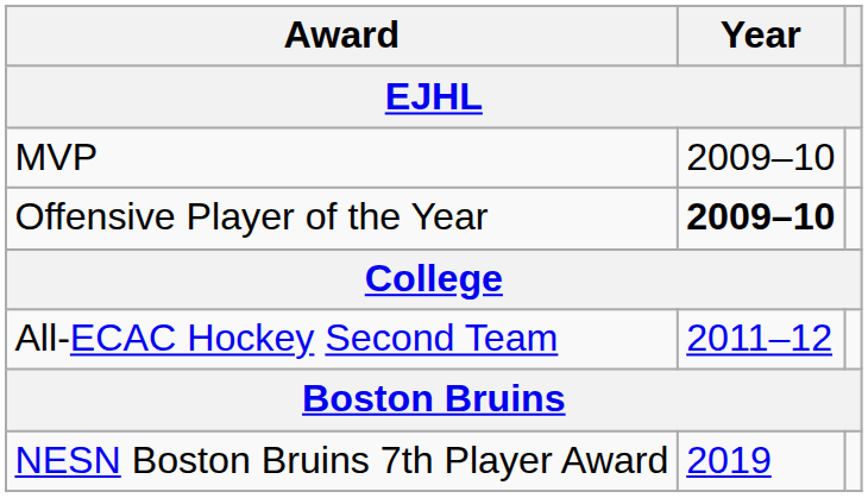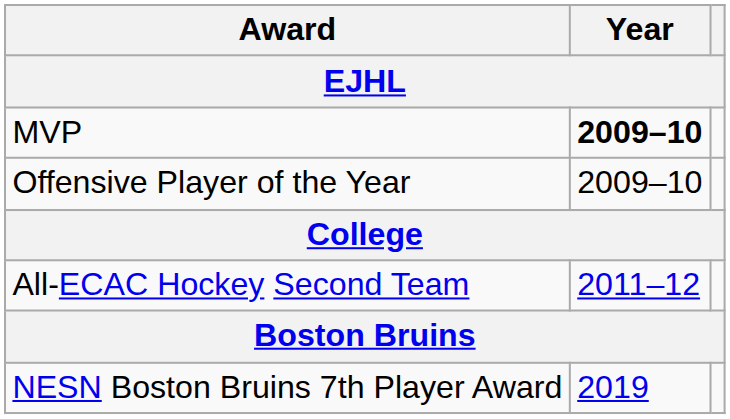MVP | Year: normal -> bold
Offensive Player of the Year | Year: bold -> normal
